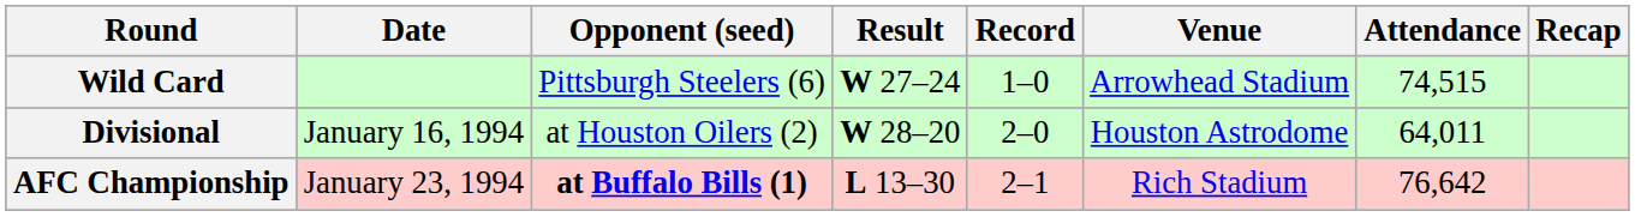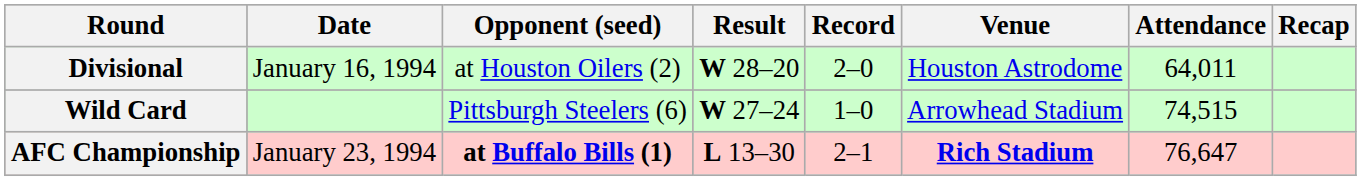rows swapped: Wild Card <-> Divisional
AFC Championship | Venue: normal -> bold
AFC Championship | Attendance: 76,642 -> 76,647
